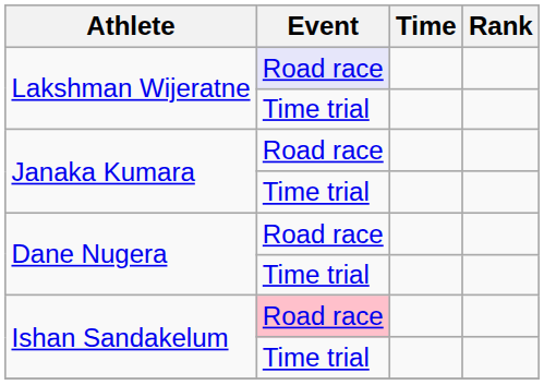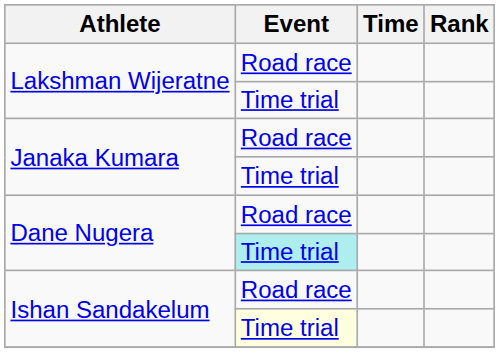Lakshman Wijeratne / Road race | Event: lavender background -> no background
Dane Nugera / Time trial | Event: no background -> paleturquoise background
Ishan Sandakelum / Road race | Event: pink background -> no background
Ishan Sandakelum / Time trial | Event: no background -> lightyellow background
